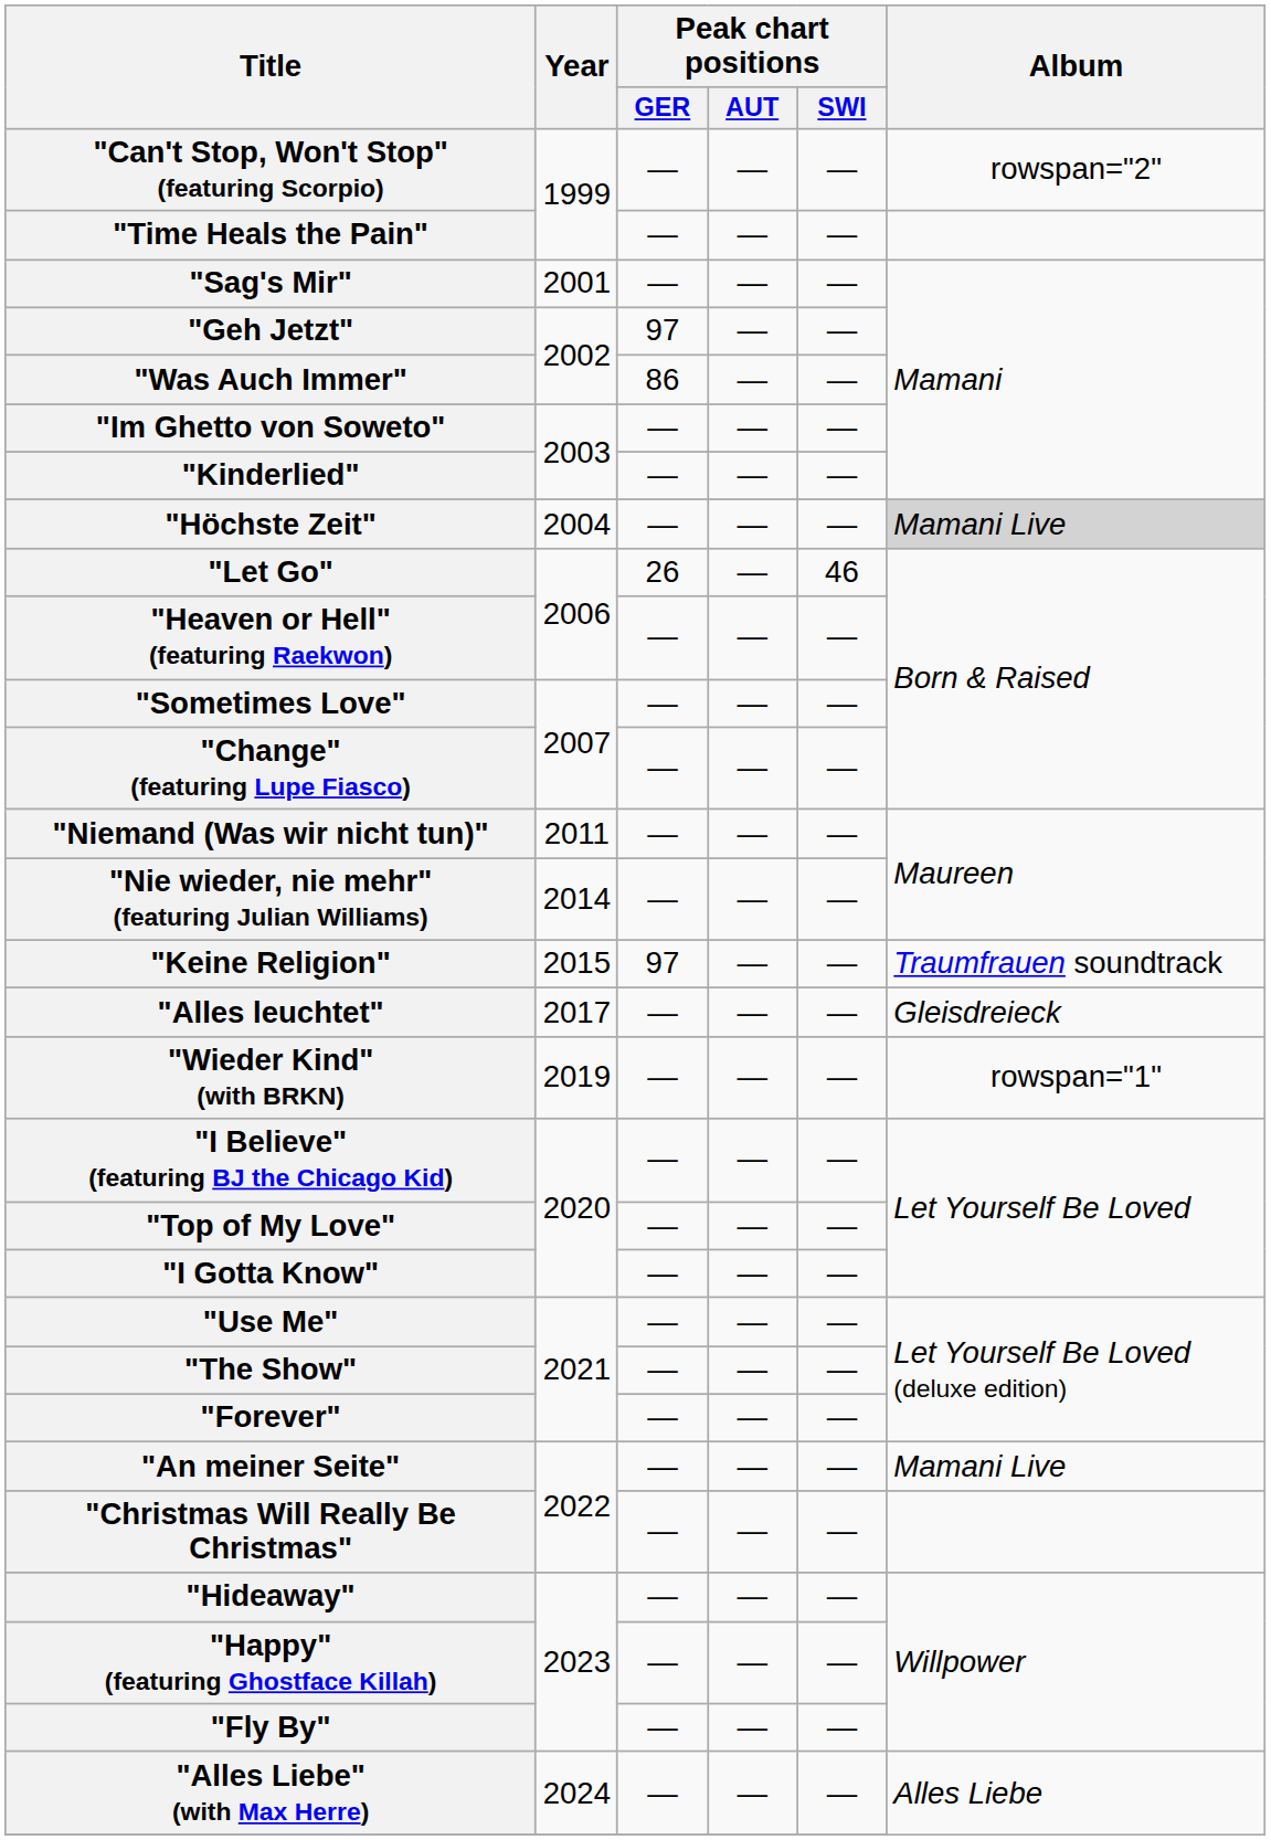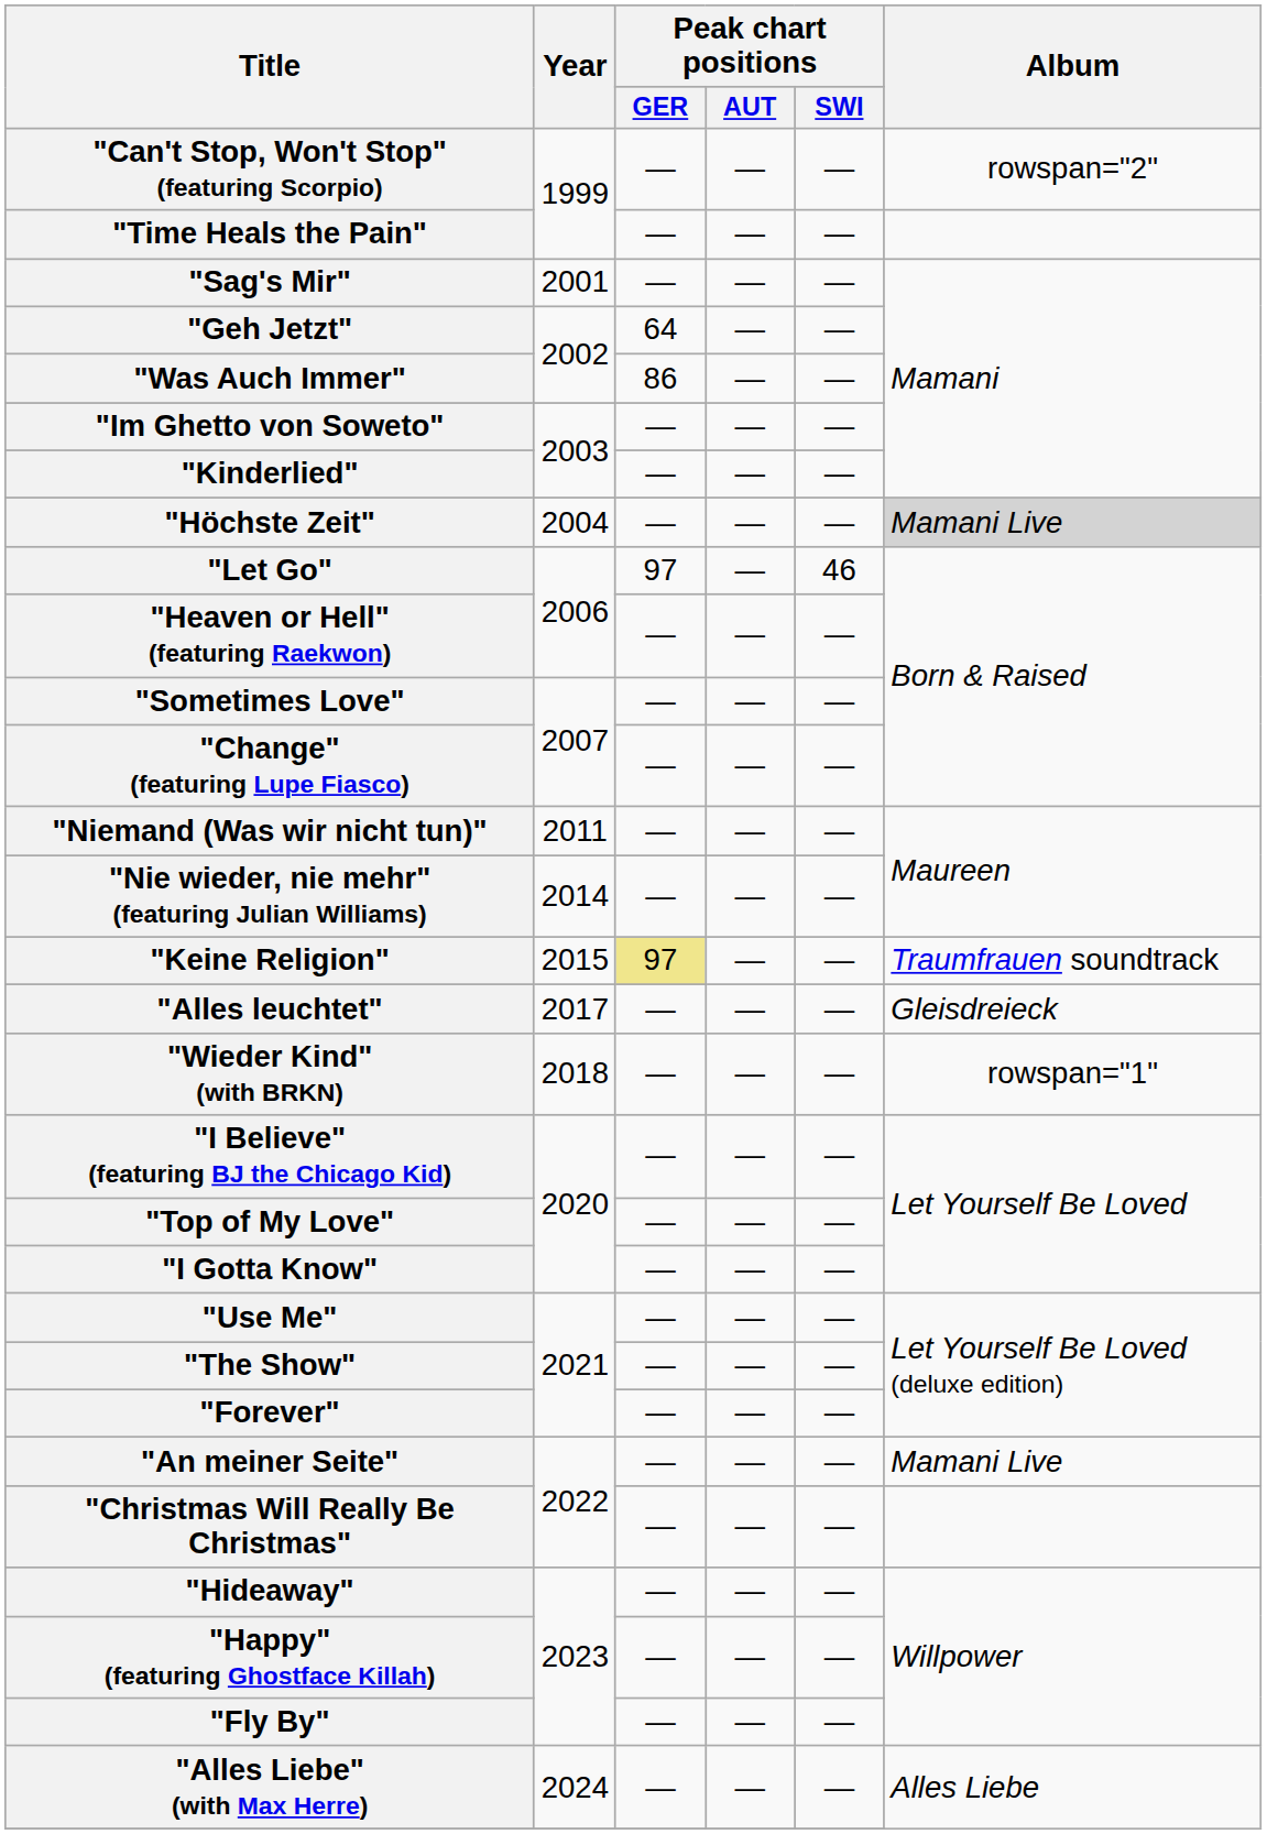"Geh Jetzt" | Peak chart positions / GER: 97 -> 64
"Let Go" | Peak chart positions / GER: 26 -> 97
"Keine Religion" | Peak chart positions / GER: no background -> khaki background
"Wieder Kind" (with BRKN) | Year: 2019 -> 2018
